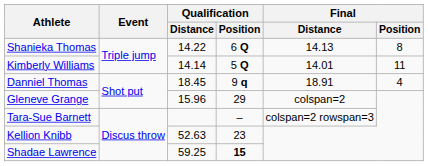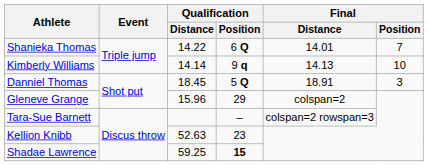Shanieka Thomas | Final / Distance: 14.13 -> 14.01
Shanieka Thomas | Final / Position: 8 -> 7
Kimberly Williams | Qualification / Position: 5 Q -> 9 q
Kimberly Williams | Final / Distance: 14.01 -> 14.13
Kimberly Williams | Final / Position: 11 -> 10
Danniel Thomas | Qualification / Position: 9 q -> 5 Q
Danniel Thomas | Final / Position: 4 -> 3
